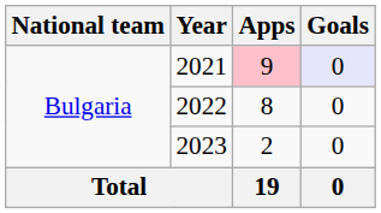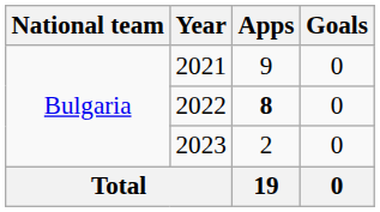2021 | Apps: pink background -> no background
2021 | Goals: lavender background -> no background
2022 | Apps: normal -> bold
